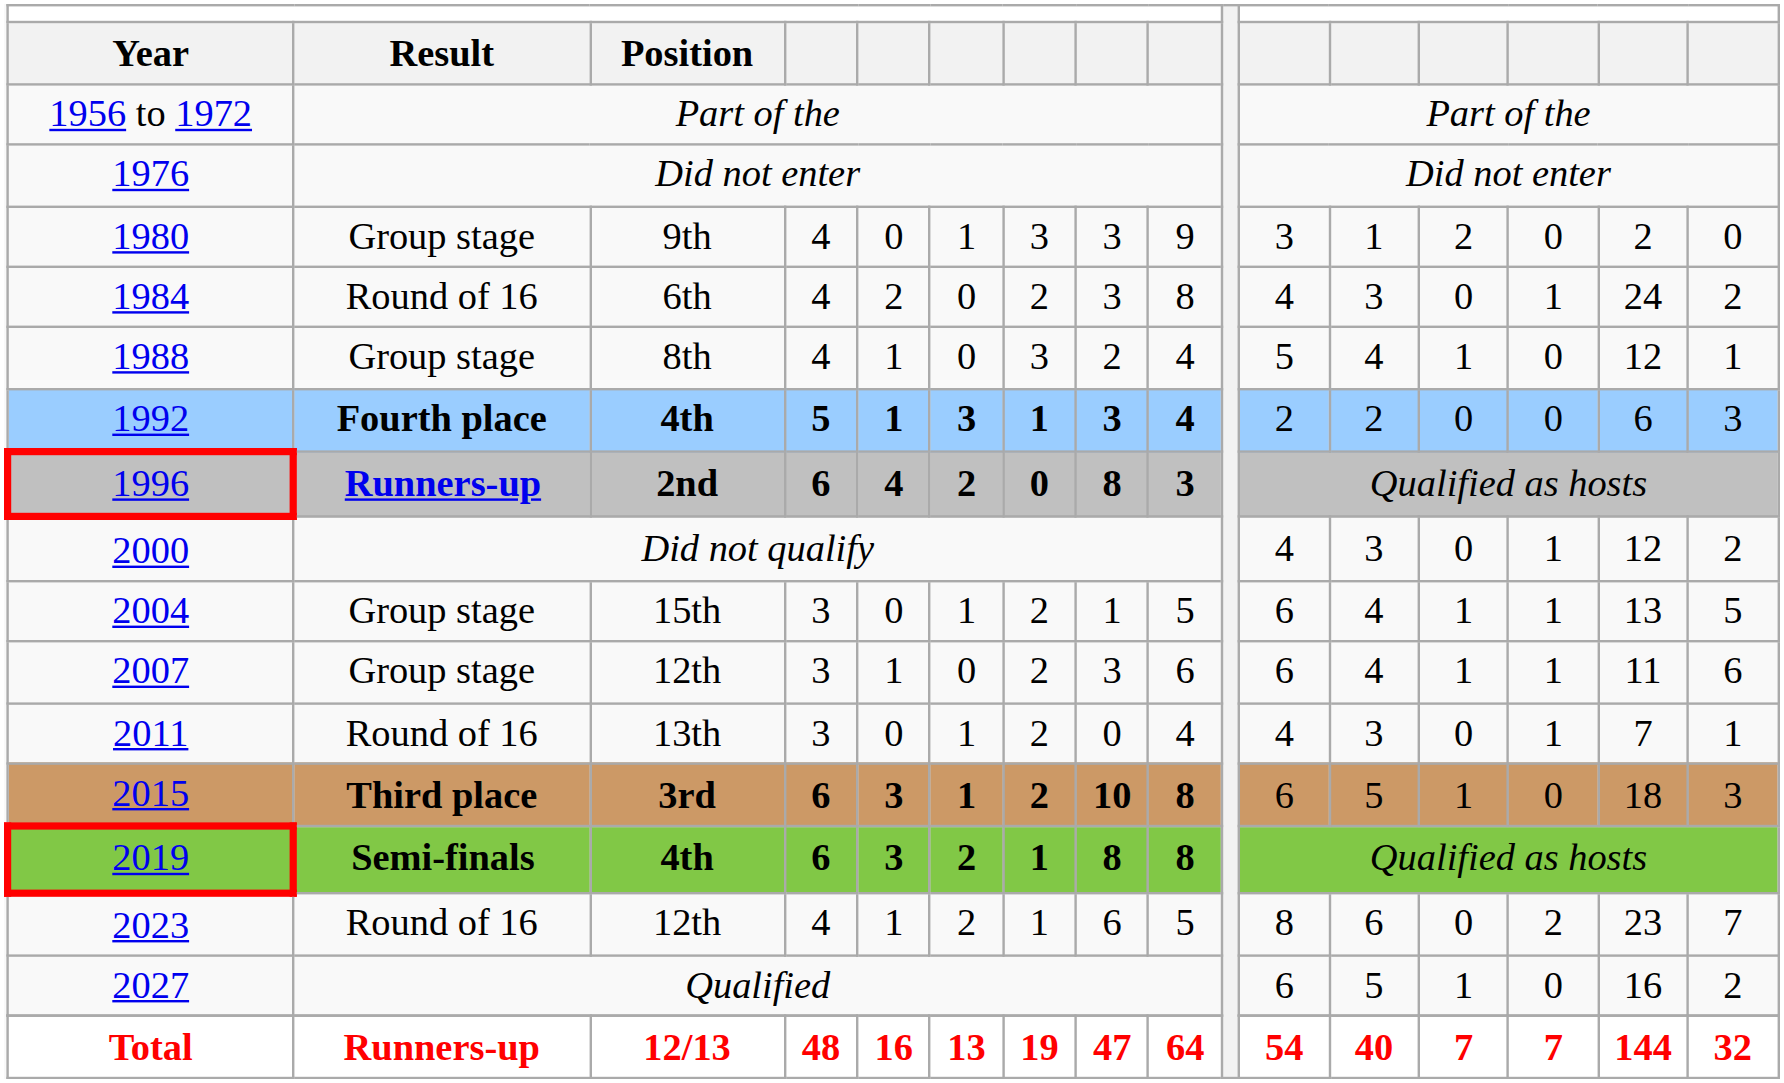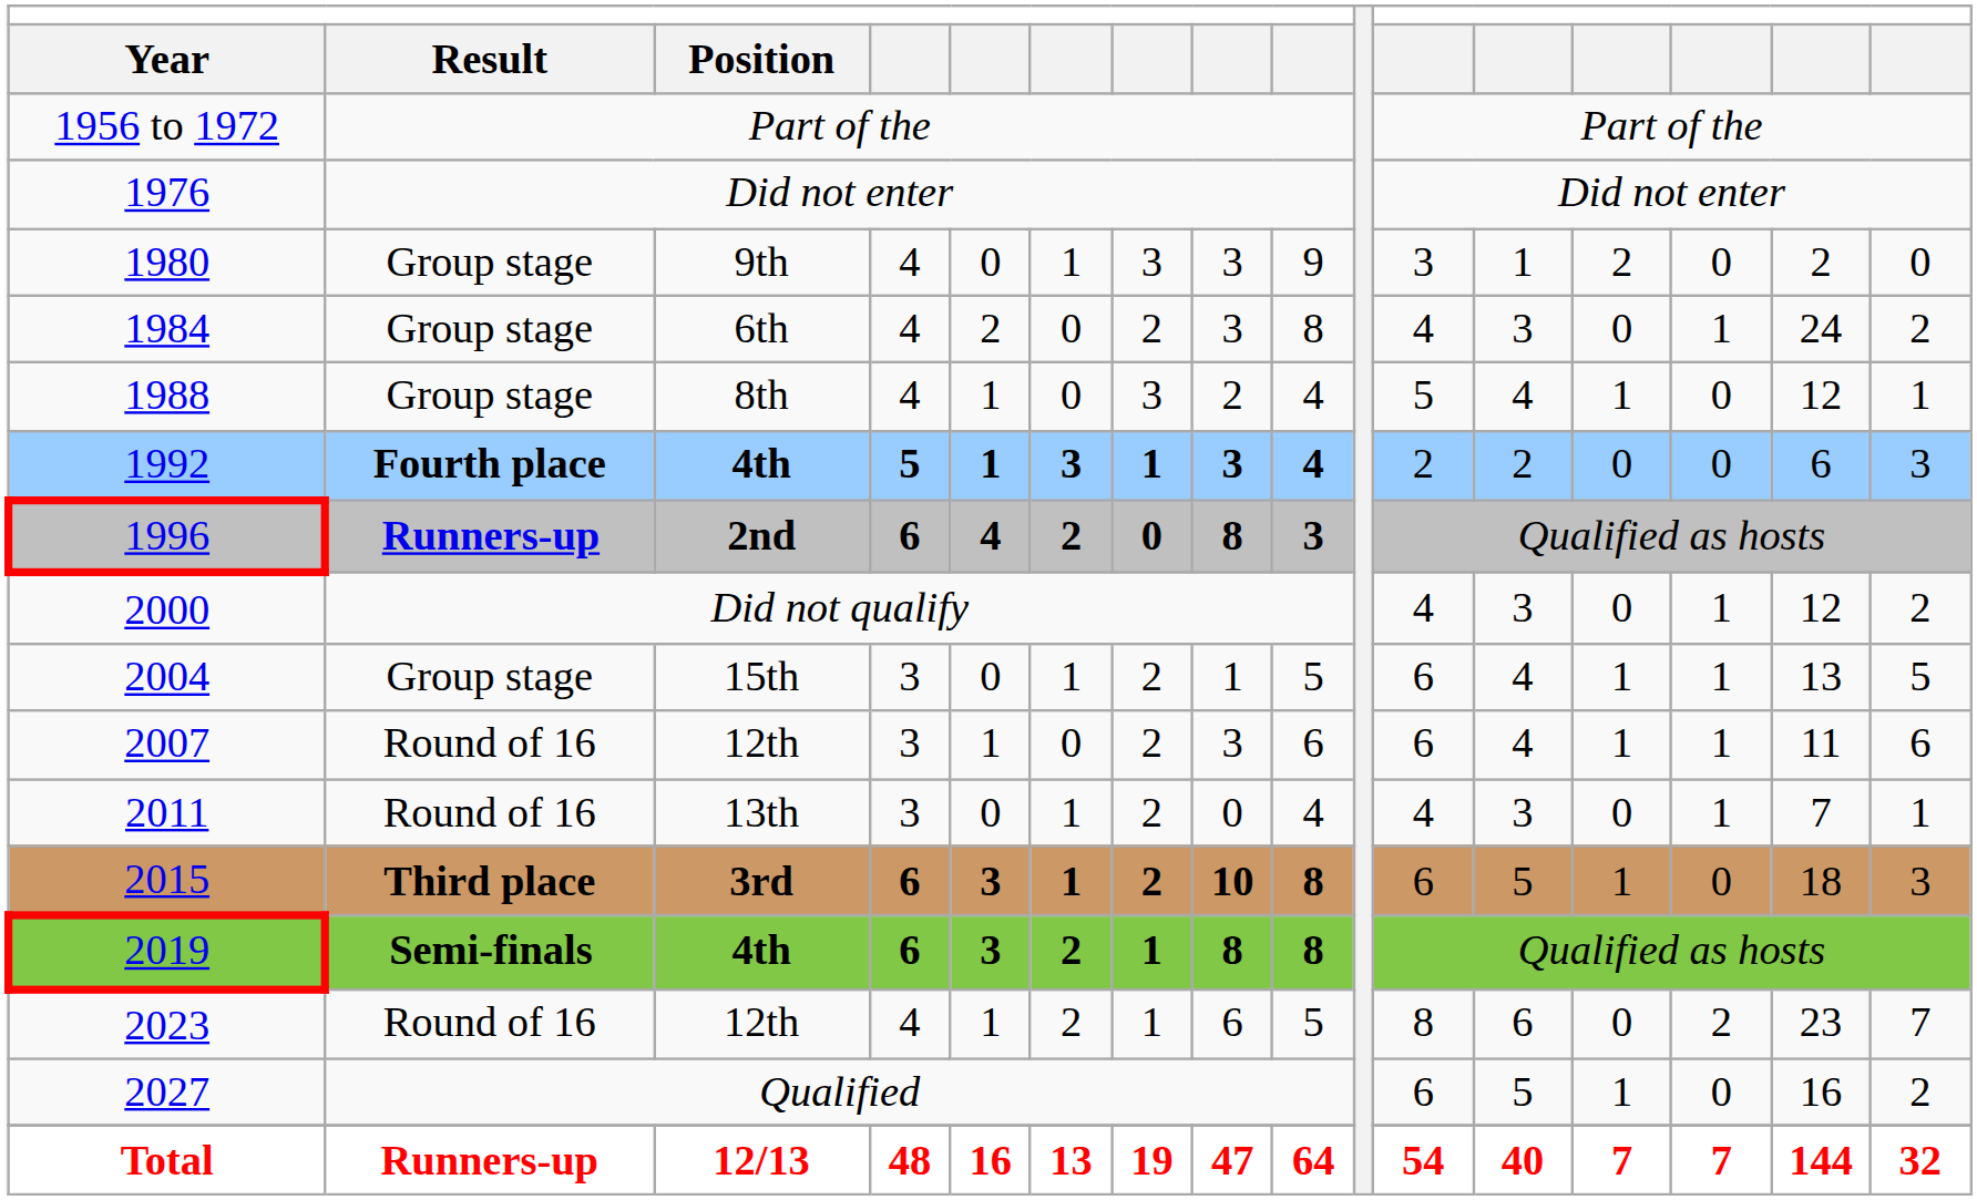1984 | Result: Round of 16 -> Group stage
2007 | Result: Group stage -> Round of 16
